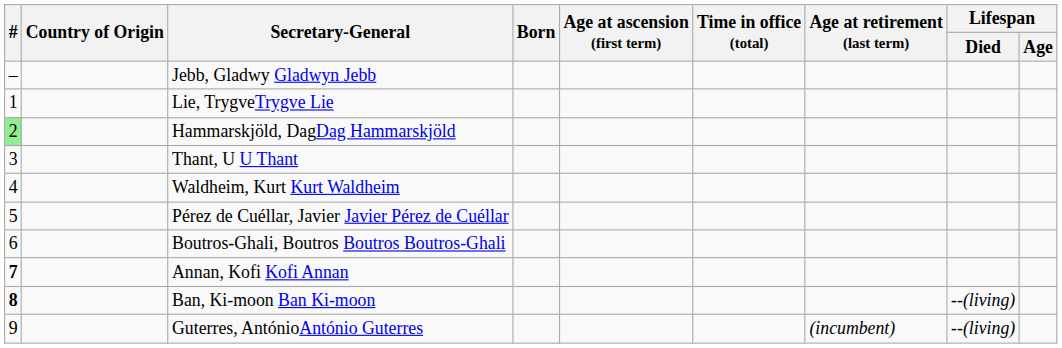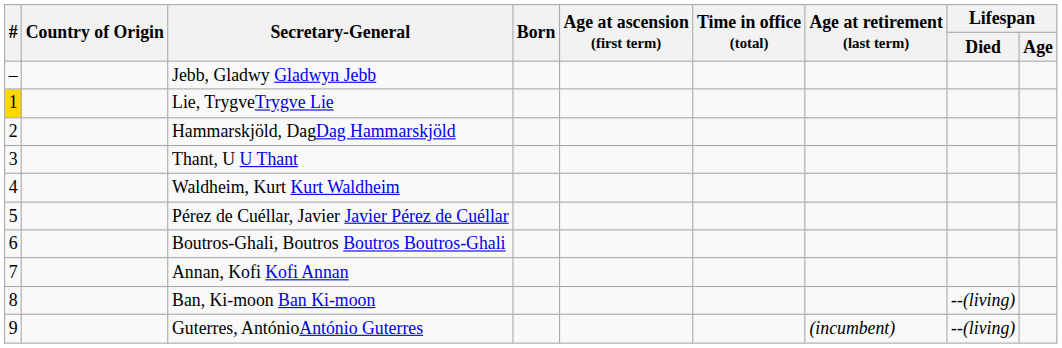Lie, TrygveTrygve Lie | #: no background -> gold background
Hammarskjöld, DagDag Hammarskjöld | #: lightgreen background -> no background
Annan, Kofi Kofi Annan | #: bold -> normal
Ban, Ki-moon Ban Ki-moon | #: bold -> normal
